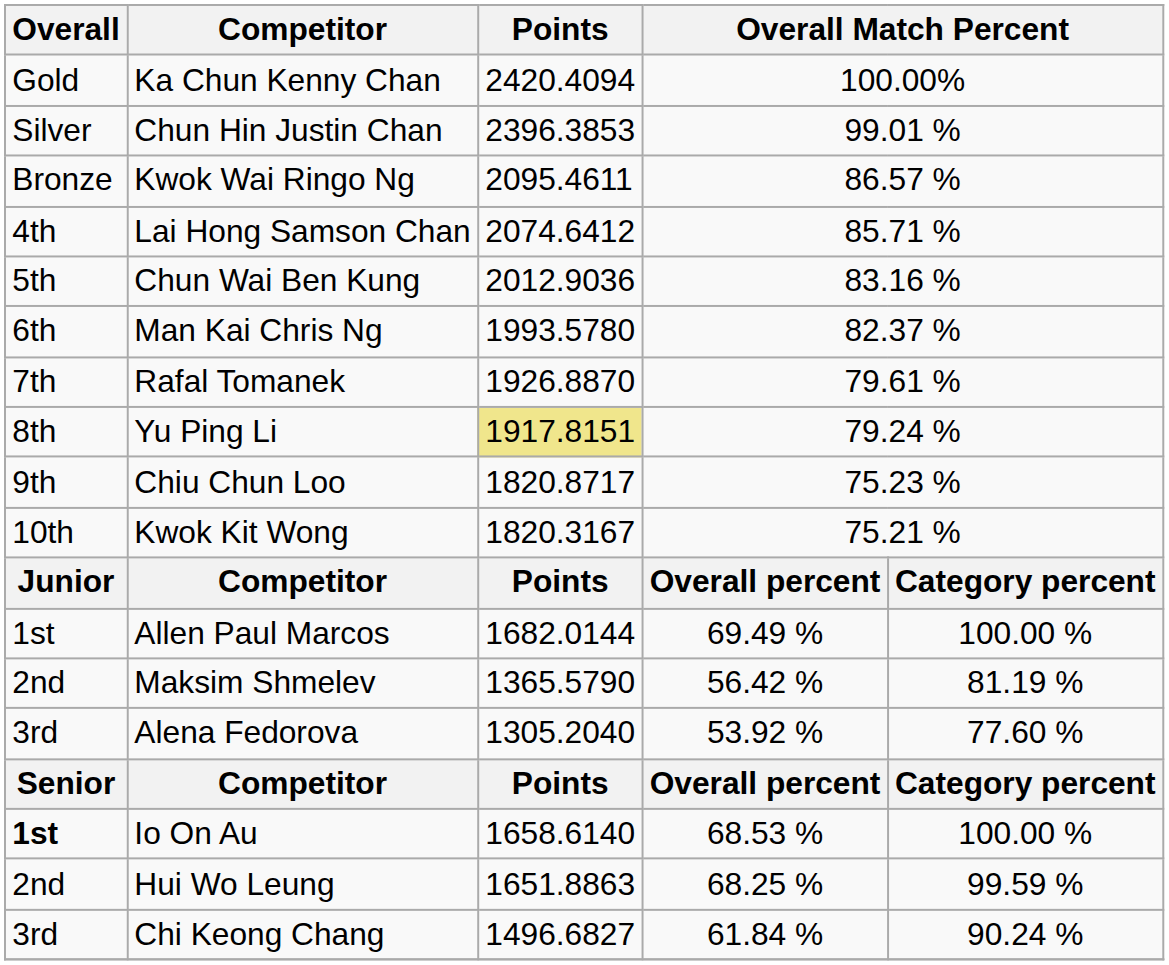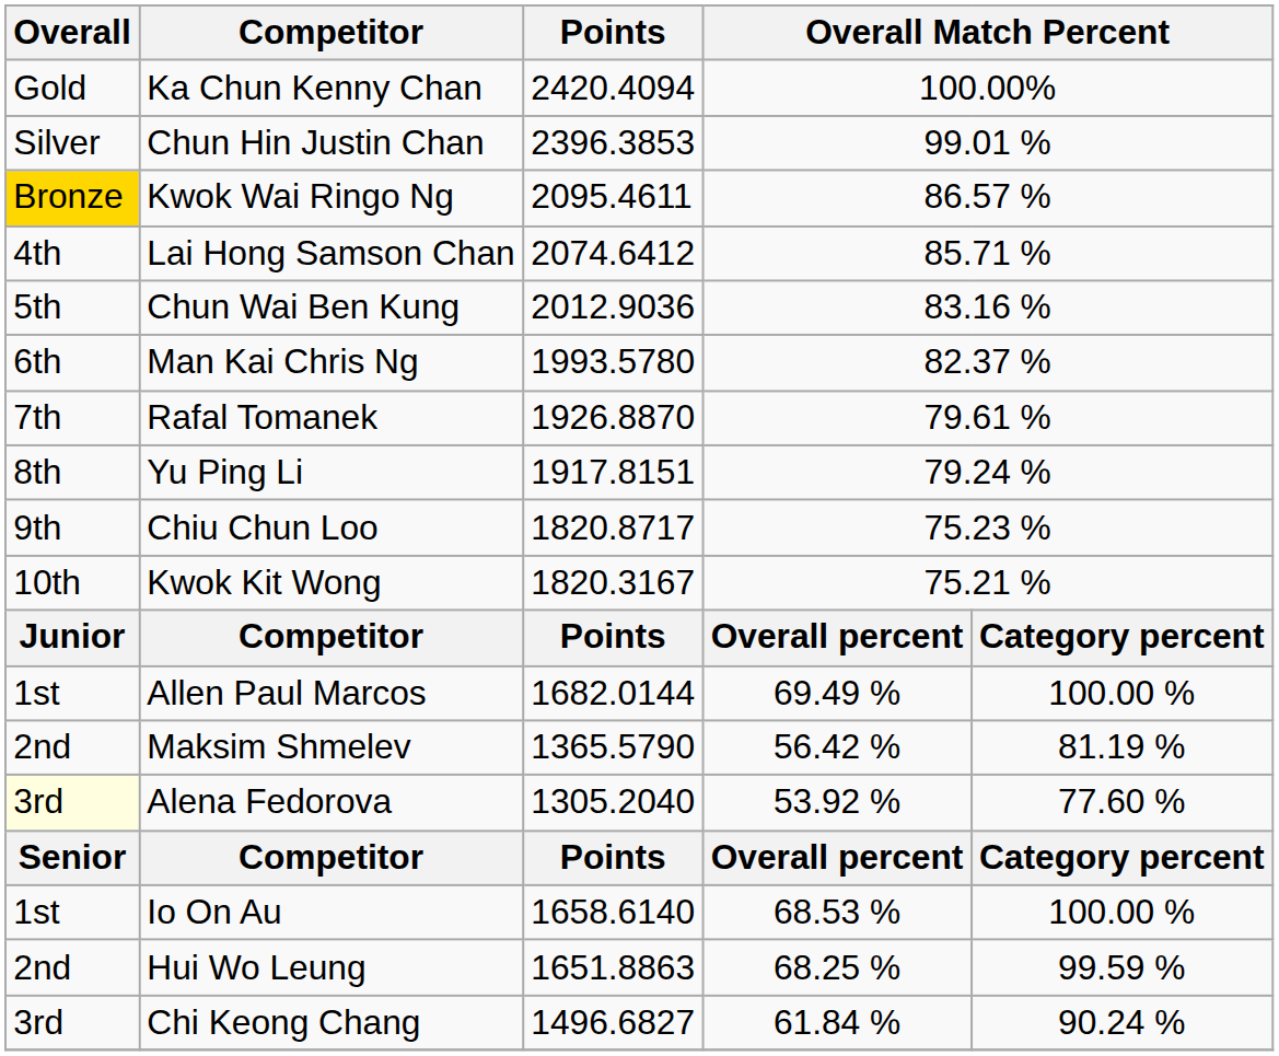Kwok Wai Ringo Ng | Overall: no background -> gold background
Yu Ping Li | Points: khaki background -> no background
Alena Fedorova | Overall: no background -> lightyellow background
Io On Au | Overall: bold -> normal
